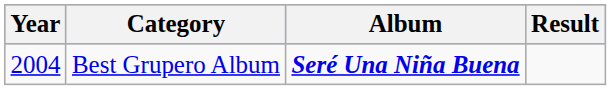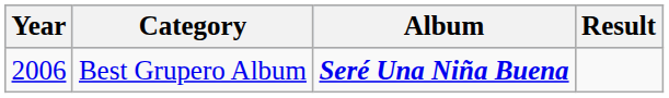Best Grupero Album | Year: 2004 -> 2006
